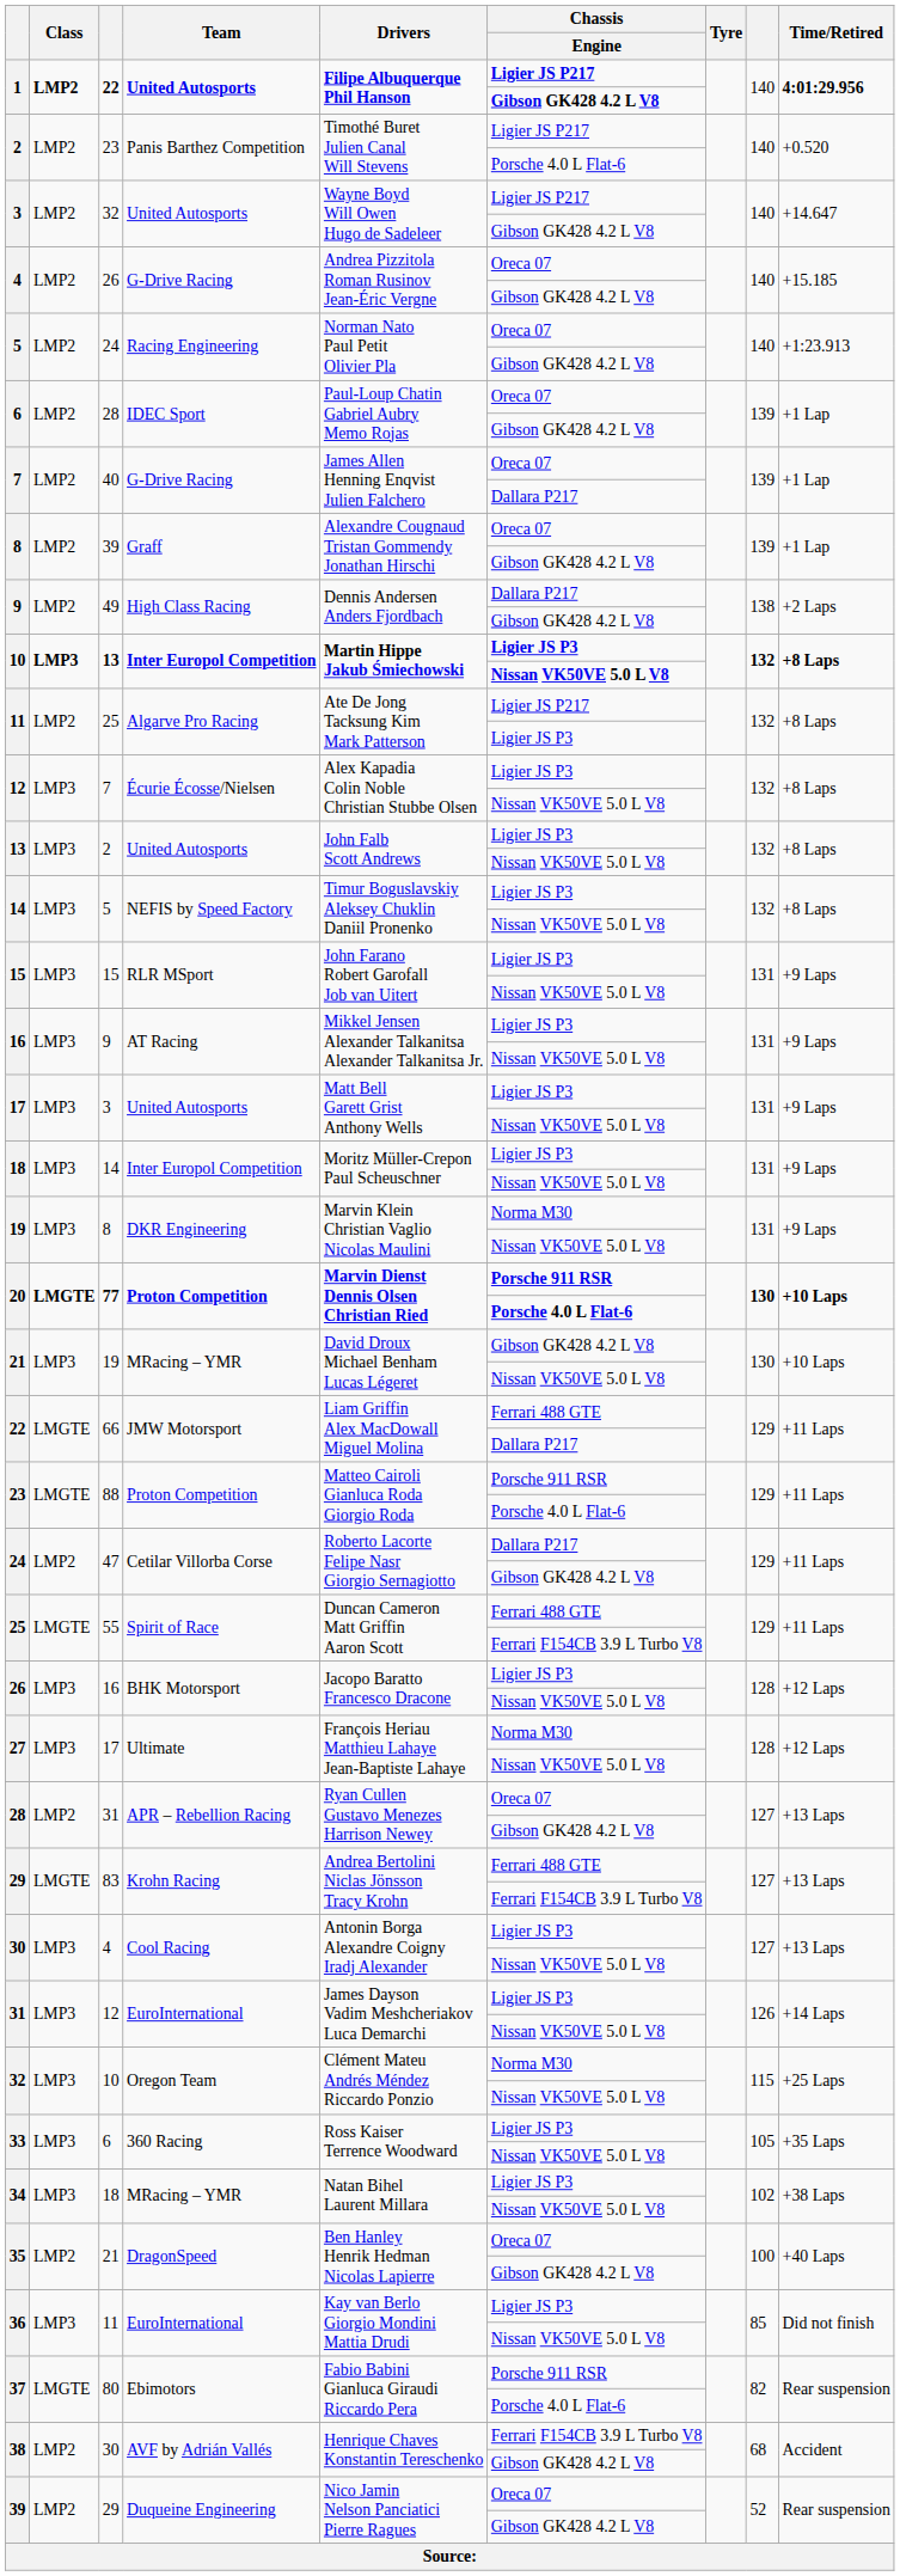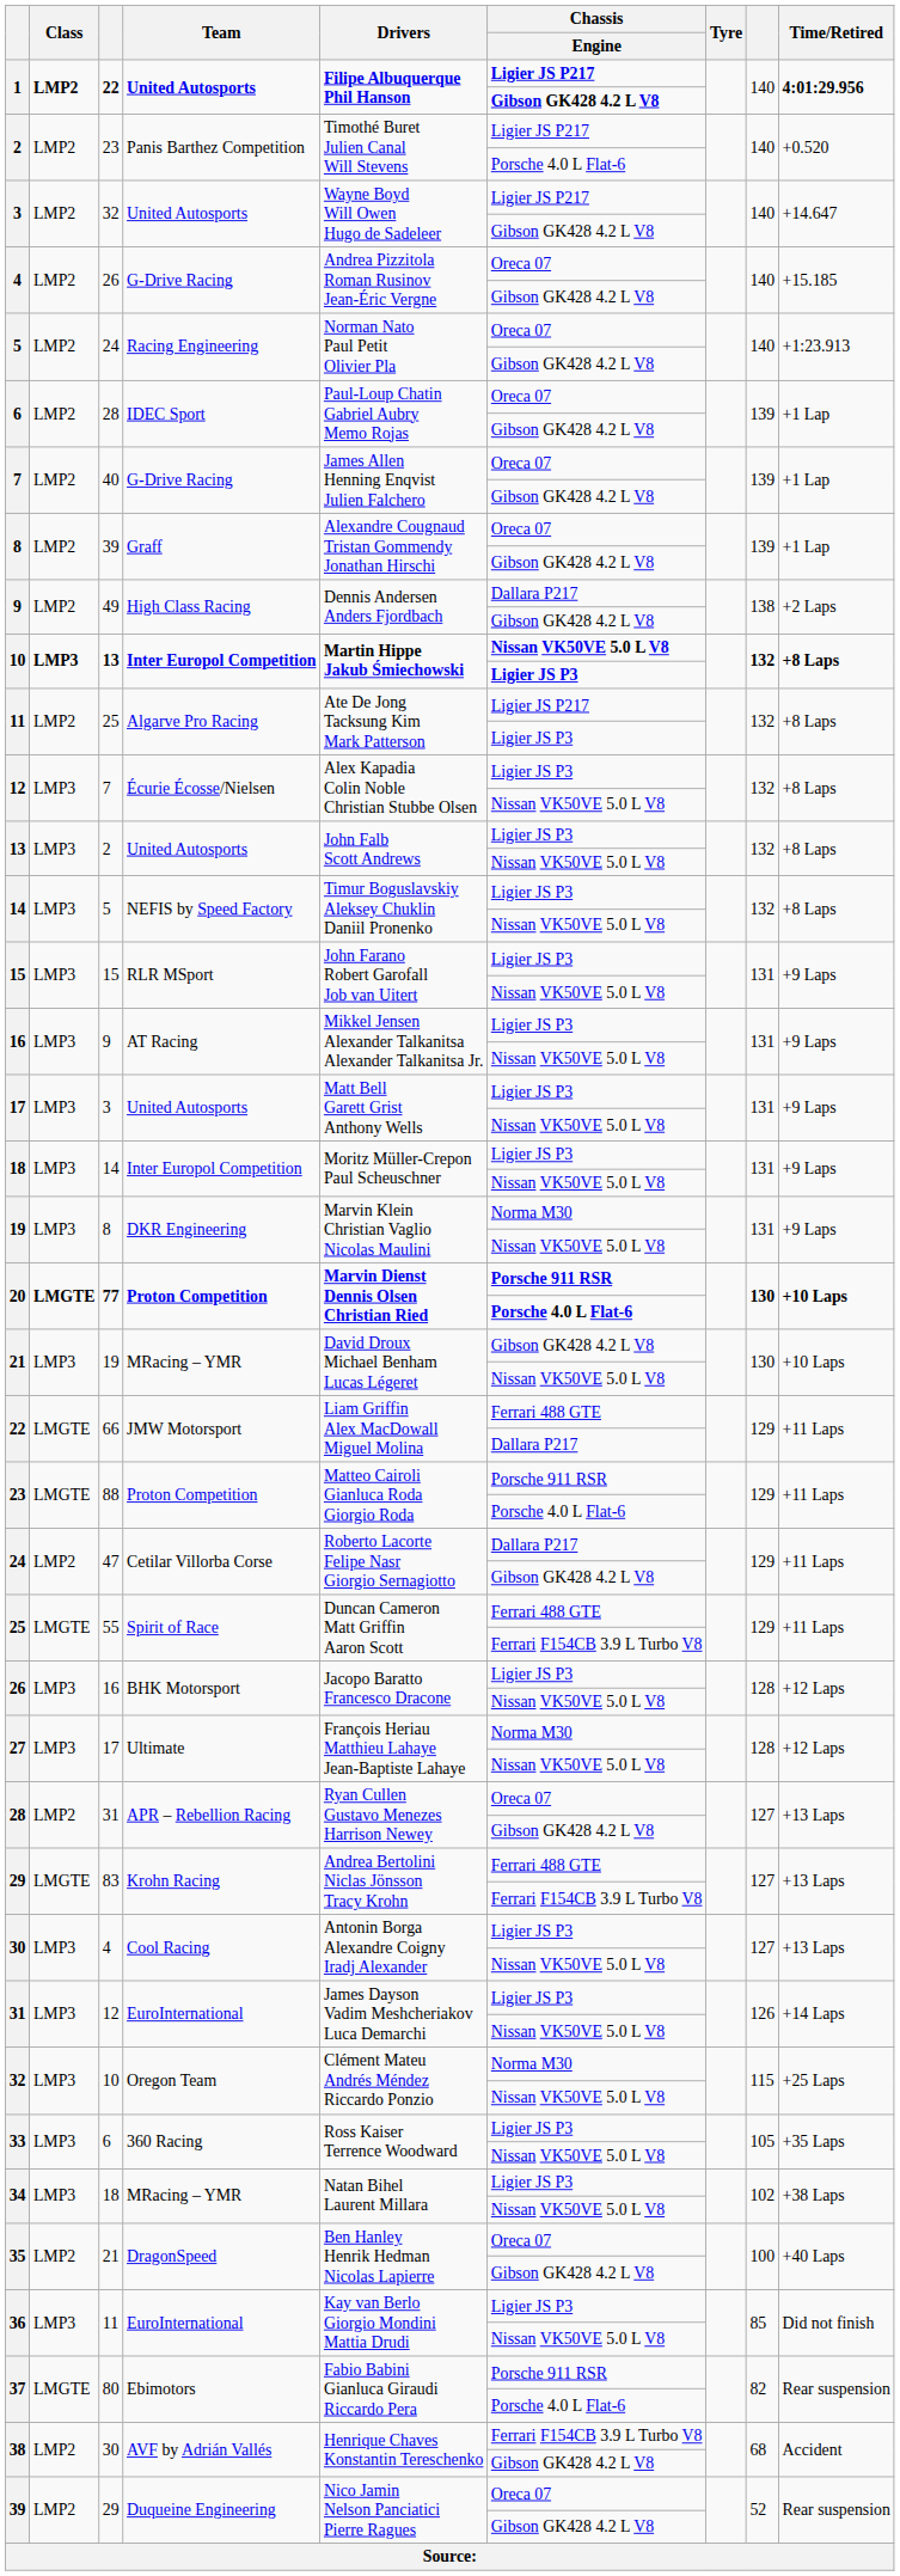row 16 | Chassis / Engine: Dallara P217 -> Gibson GK428 4.2 L V8
row 21 | Chassis / Engine: Ligier JS P3 -> Nissan VK50VE 5.0 L V8
row 22 | Chassis / Engine: Nissan VK50VE 5.0 L V8 -> Ligier JS P3
